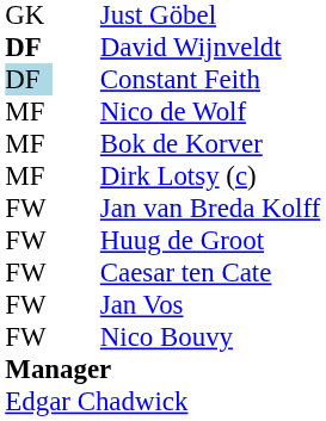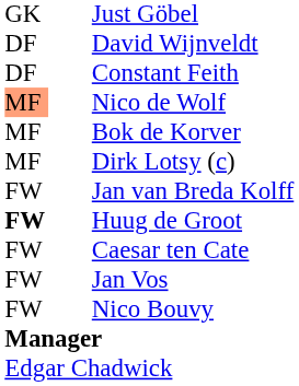David Wijnveldt | column 1: bold -> normal
Constant Feith | column 1: lightblue background -> no background
Nico de Wolf | column 1: no background -> lightsalmon background
Huug de Groot | column 1: normal -> bold
